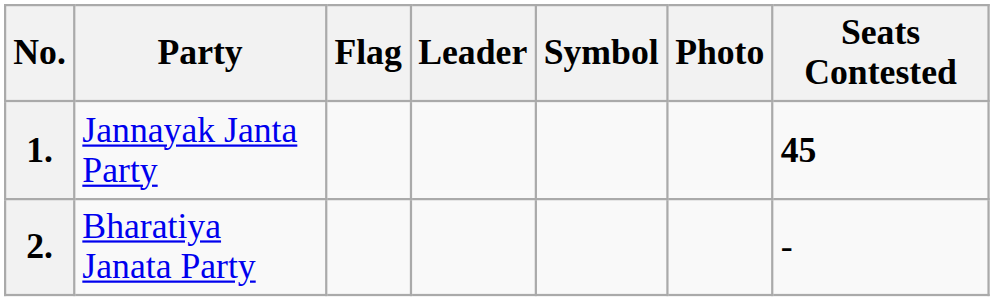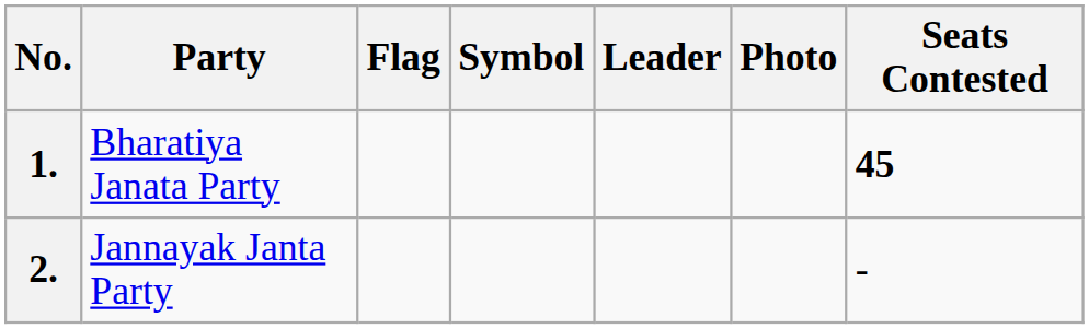columns swapped: Symbol <-> Leader
1. | Party: Jannayak Janta Party -> Bharatiya Janata Party
2. | Party: Bharatiya Janata Party -> Jannayak Janta Party
